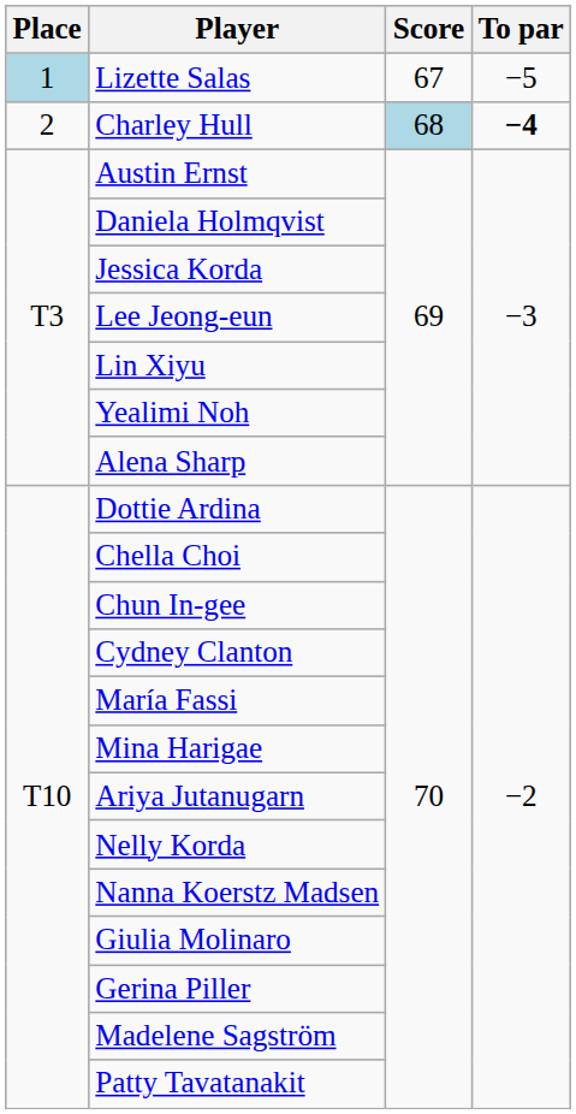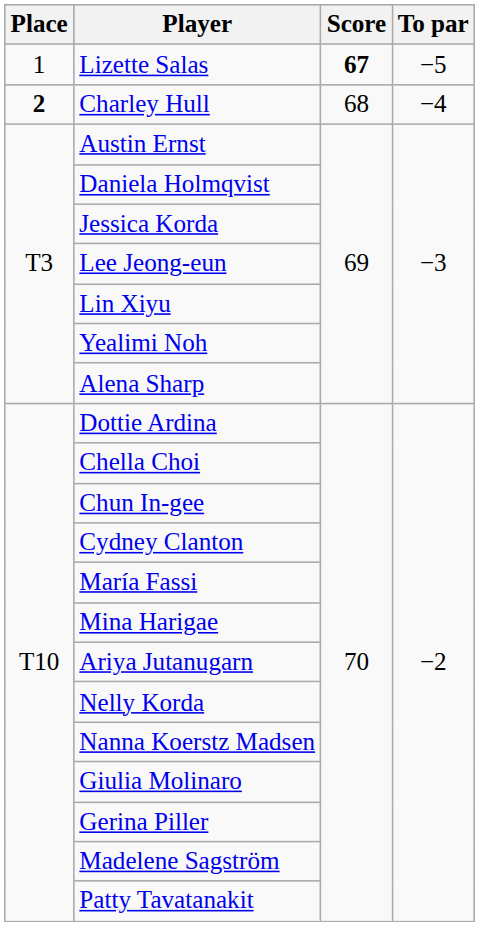Lizette Salas | Place: lightblue background -> no background
Lizette Salas | Score: normal -> bold
Charley Hull | Place: normal -> bold
Charley Hull | Score: lightblue background -> no background
Charley Hull | To par: bold -> normal
